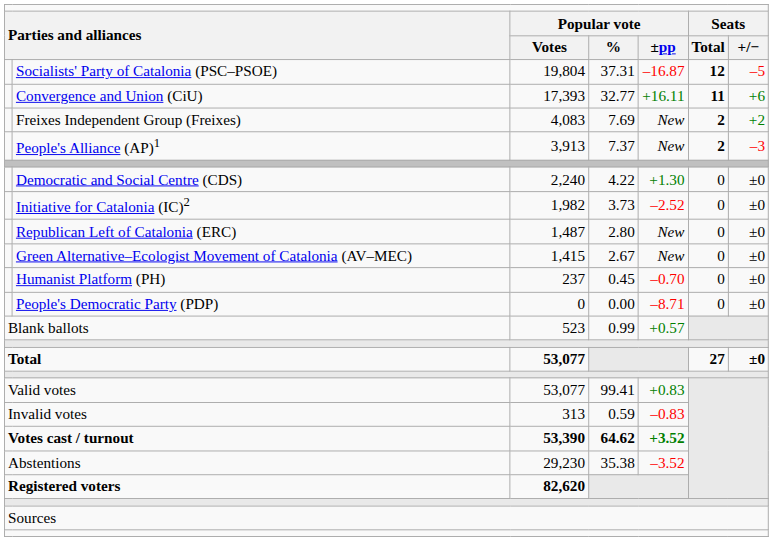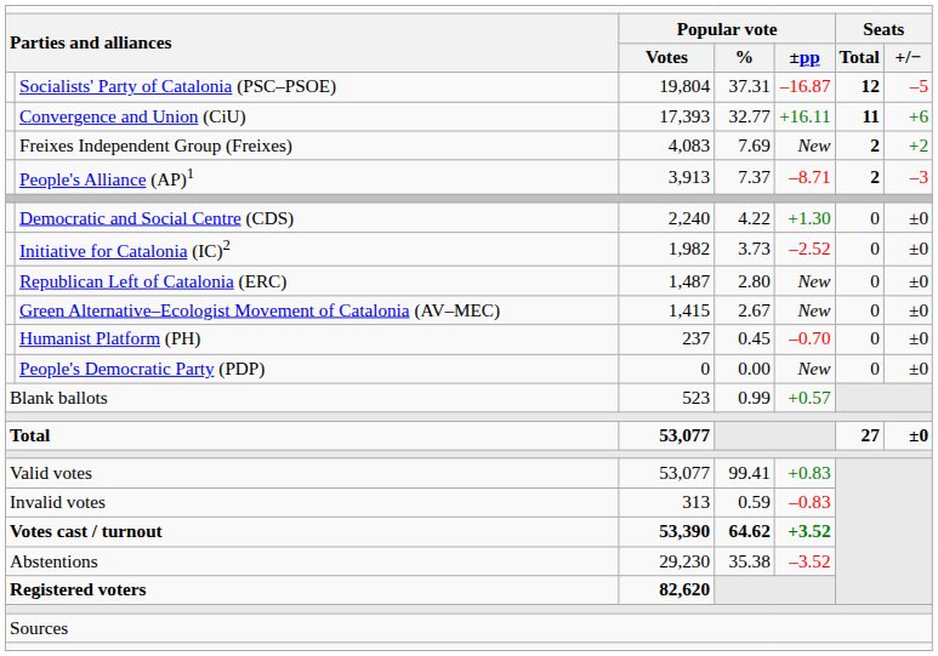People's Alliance (AP)1 | column 5: New -> –8.71
People's Democratic Party (PDP) | column 5: –8.71 -> New
